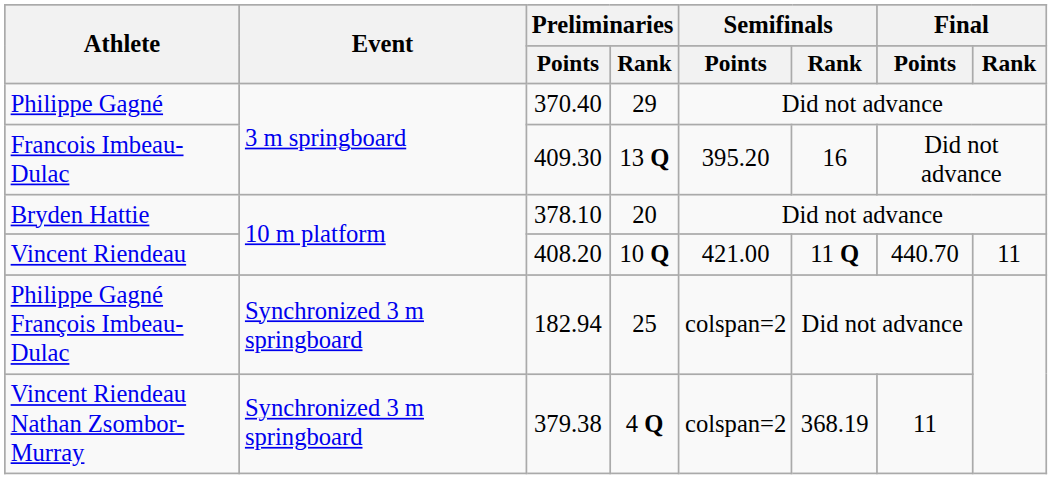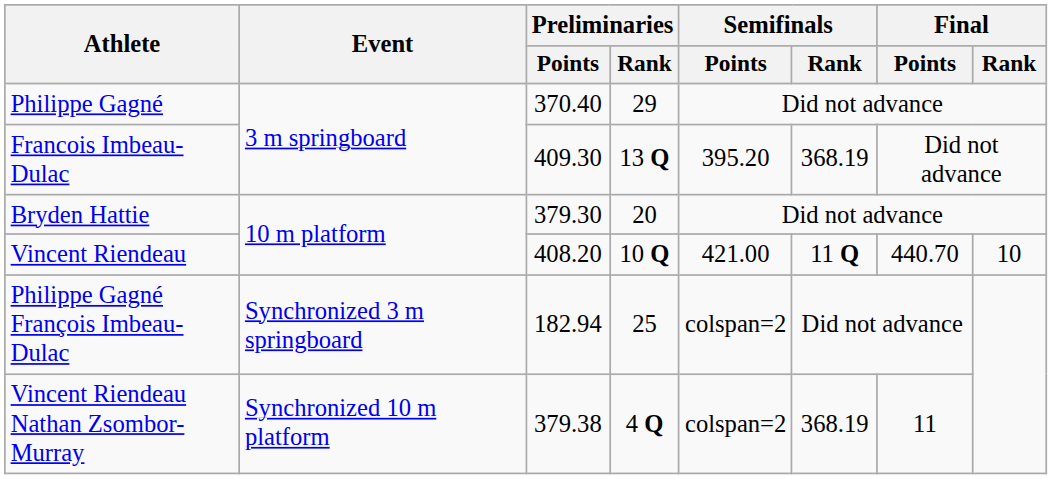Francois Imbeau-Dulac | Semifinals / Rank: 16 -> 368.19
Bryden Hattie | Preliminaries / Points: 378.10 -> 379.30
Vincent Riendeau | Final / Rank: 11 -> 10
Vincent Riendeau Nathan Zsombor-Murray | Event: Synchronized 3 m springboard -> Synchronized 10 m platform
